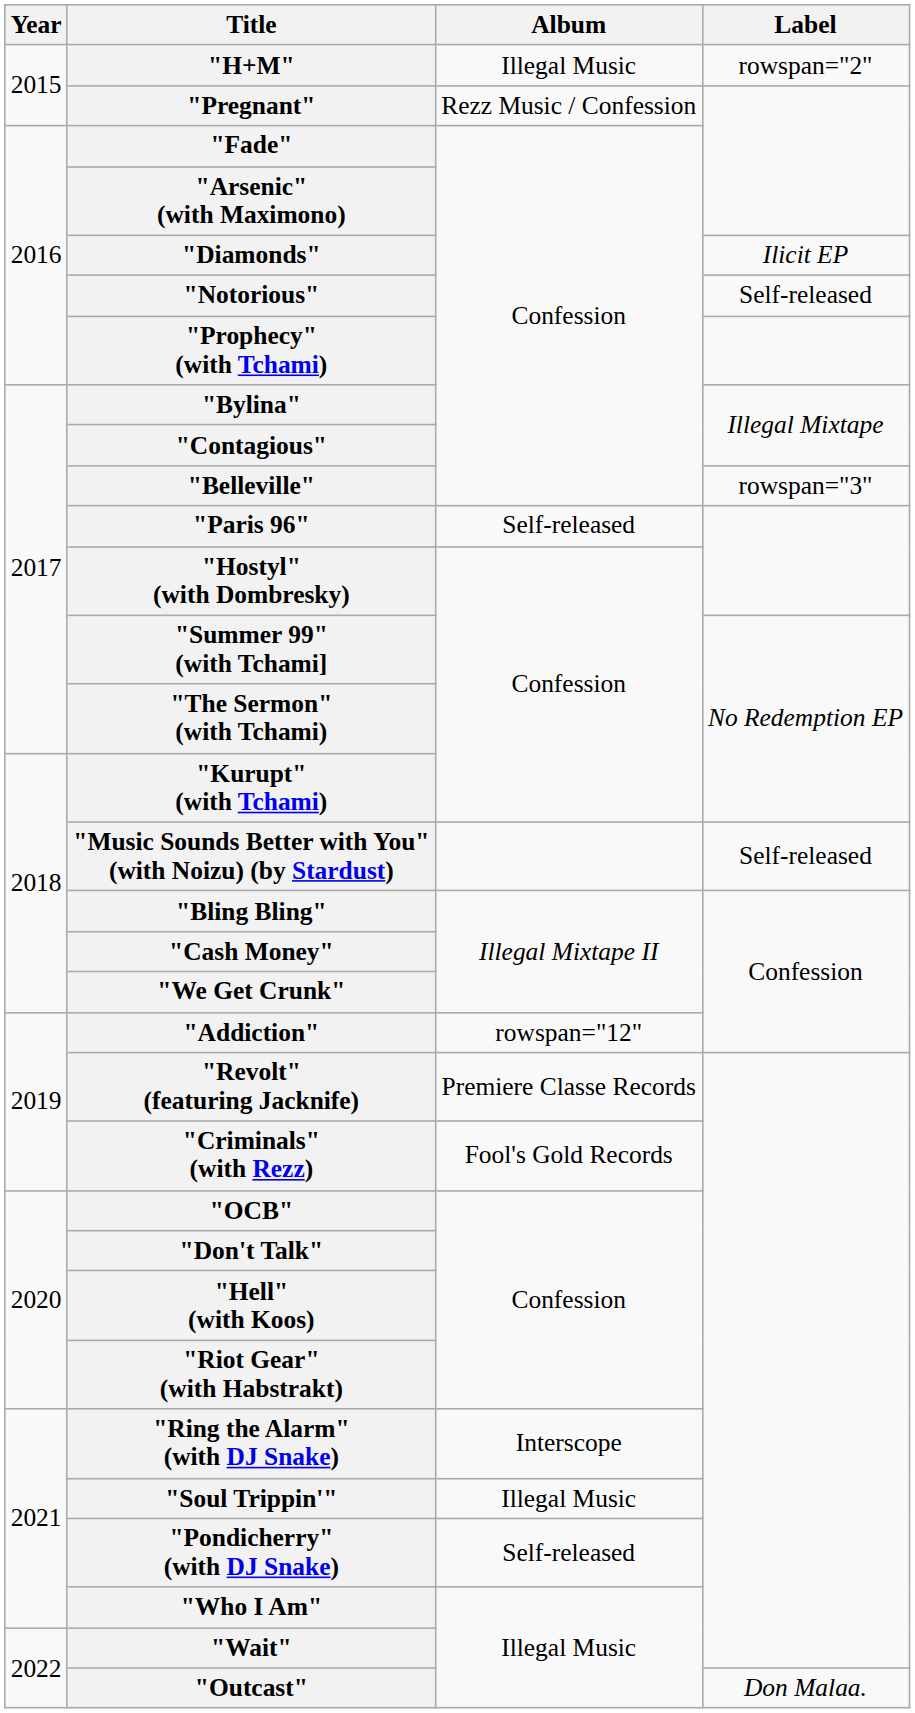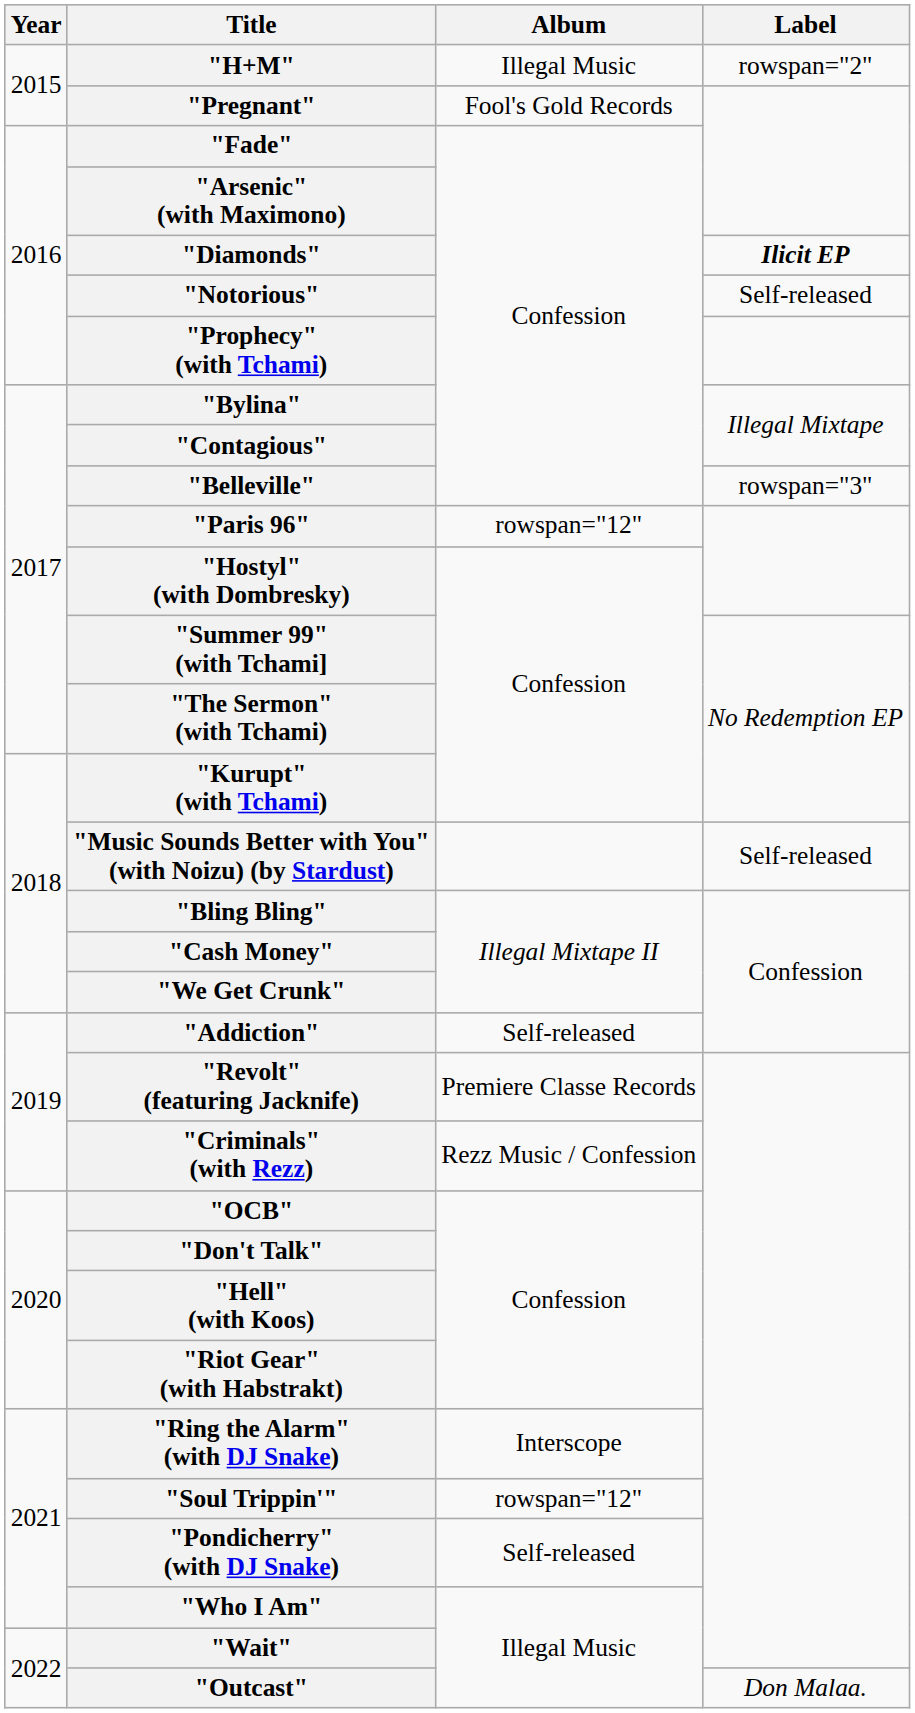"Pregnant" | Album: Rezz Music / Confession -> Fool's Gold Records
"Diamonds" | Label: normal -> bold
"Paris 96" | Album: Self-released -> rowspan="12"
"Addiction" | Album: rowspan="12" -> Self-released
"Criminals" (with Rezz) | Album: Fool's Gold Records -> Rezz Music / Confession
"Soul Trippin'" | Album: Illegal Music -> rowspan="12"
